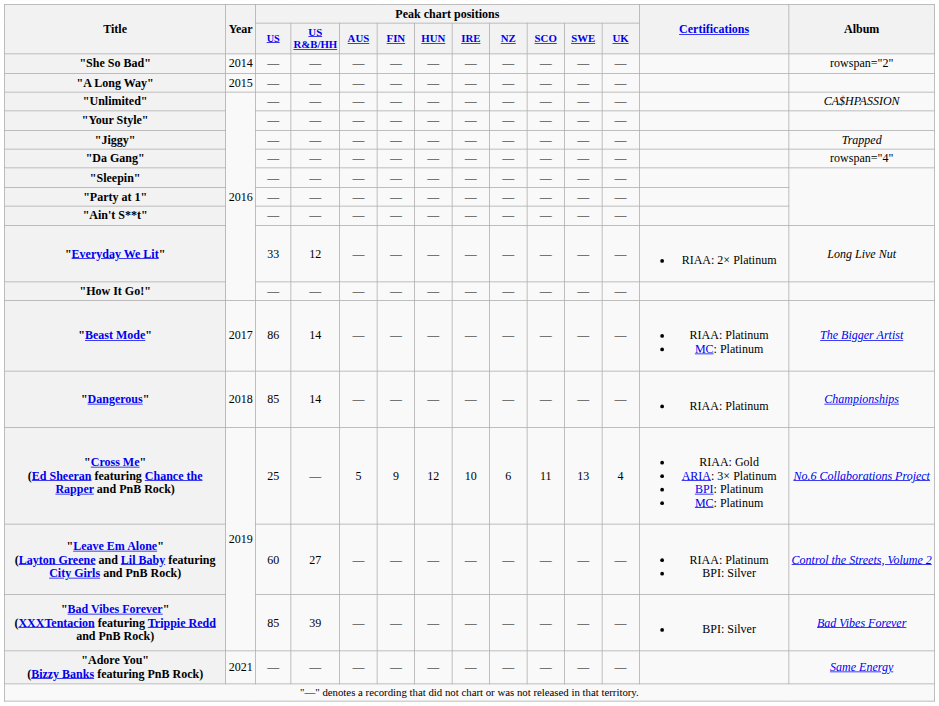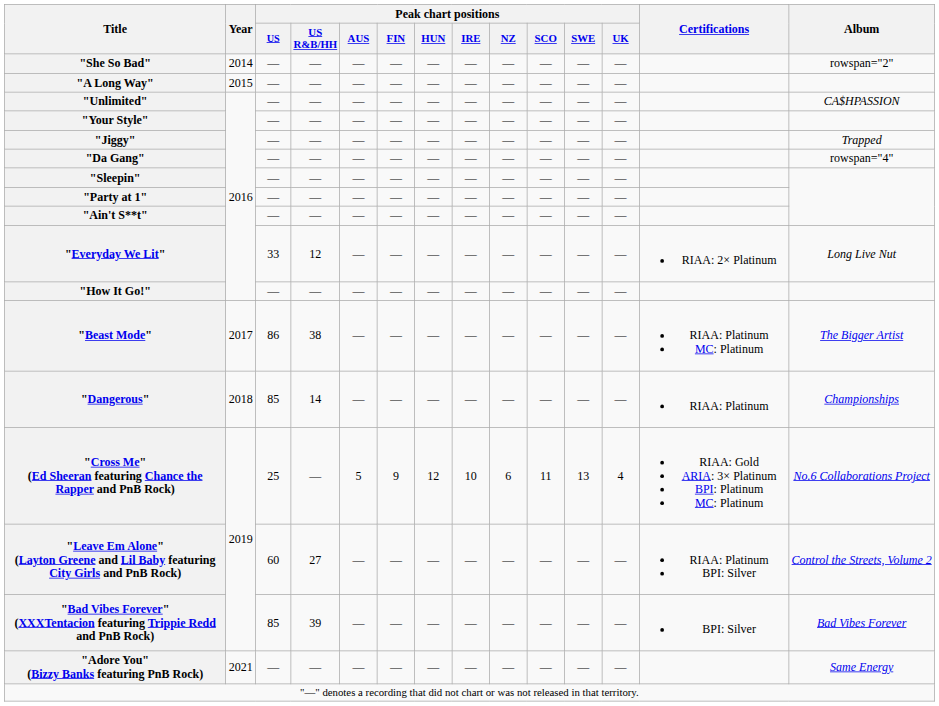"Beast Mode" | Peak chart positions / US R&B/HH: 14 -> 38
